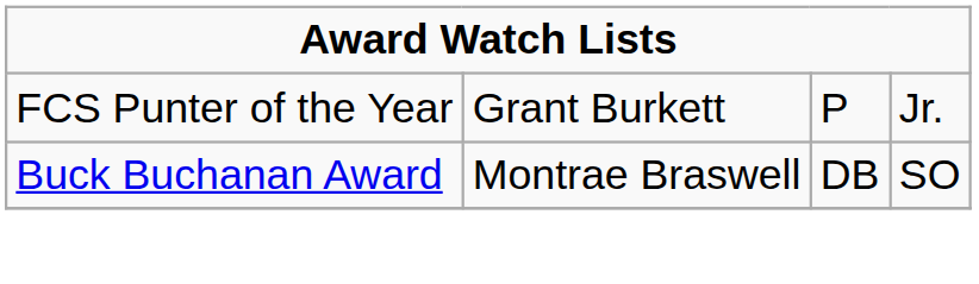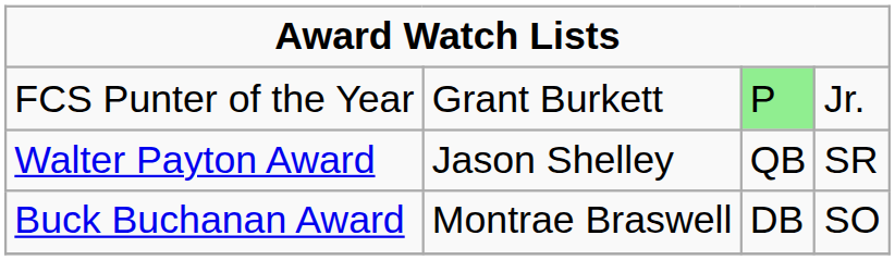FCS Punter of the Year | column 3: no background -> lightgreen background
+ row: Walter Payton Award | Jason Shelley | QB | SR
